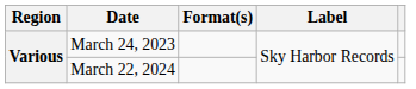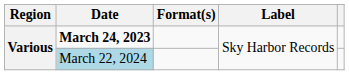March 24, 2023 | Date: normal -> bold
March 22, 2024 | Date: no background -> lightblue background
